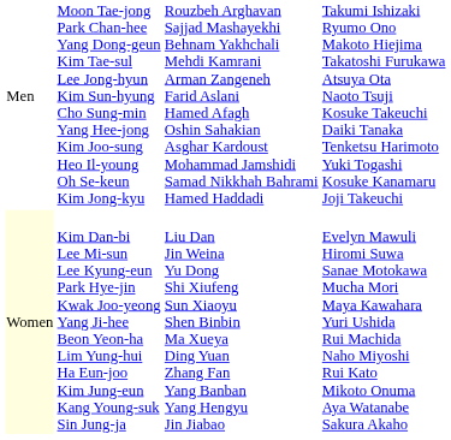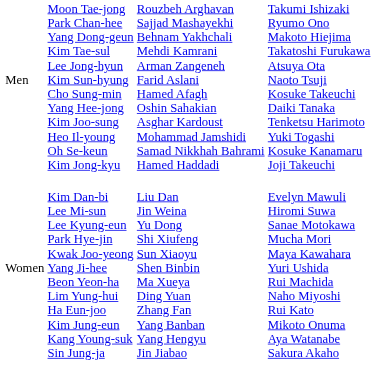Women | column 1: lightyellow background -> no background
